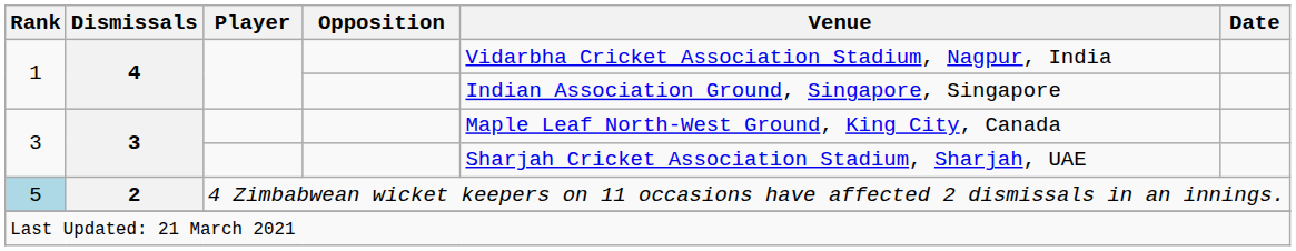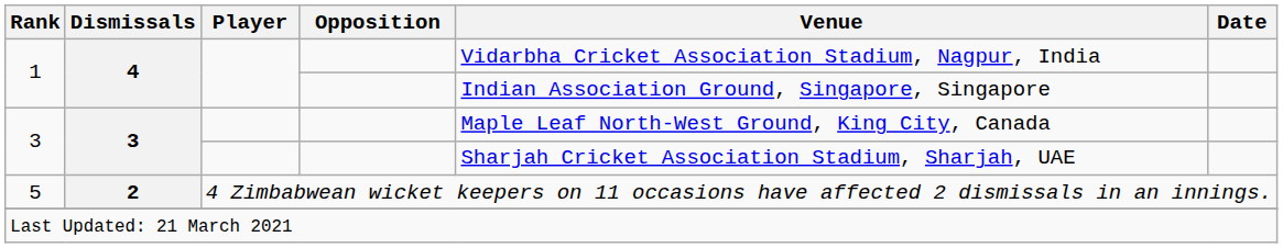5 | Rank: lightblue background -> no background
